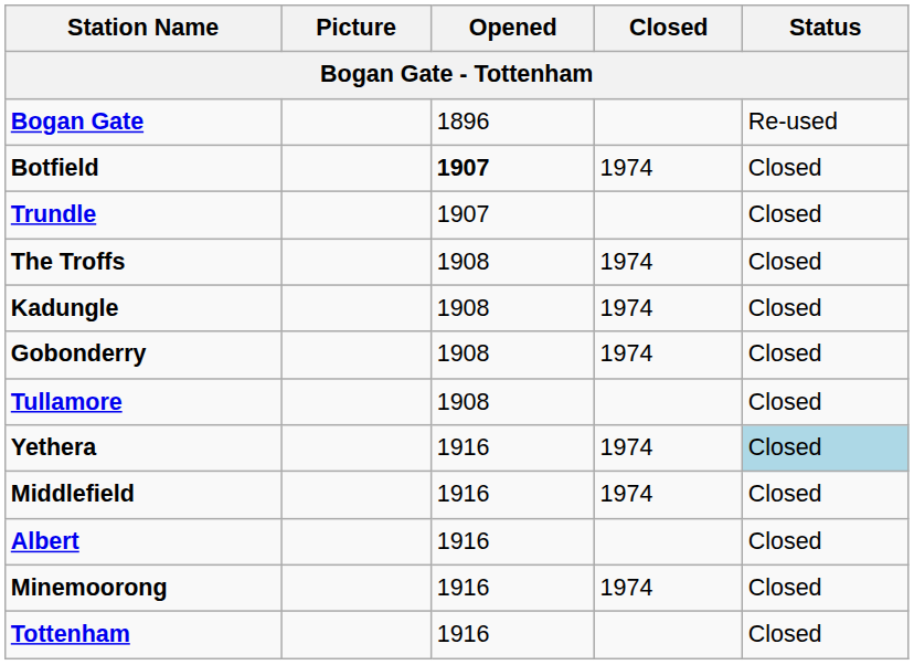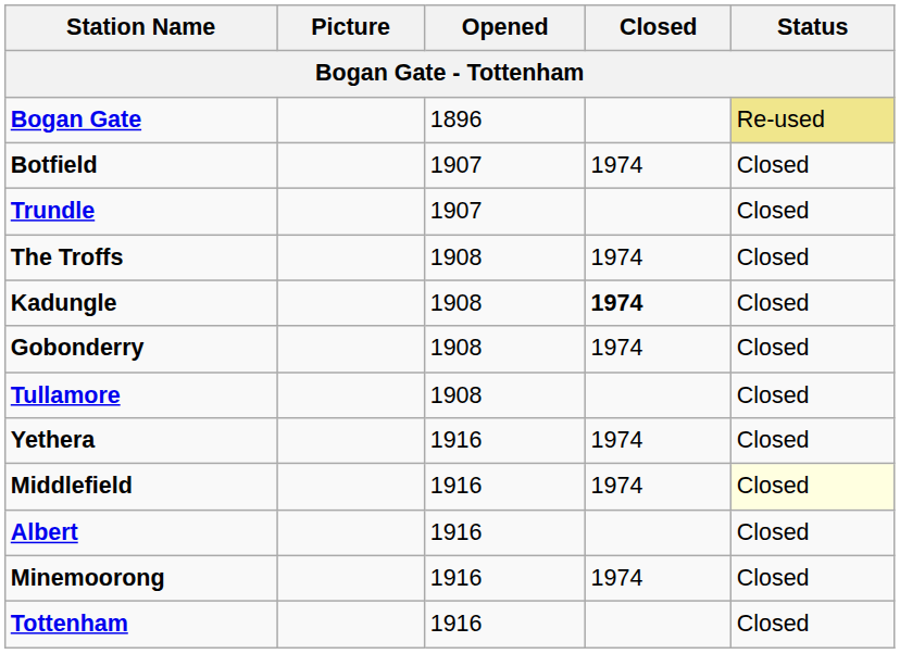Bogan Gate | Status: no background -> khaki background
Botfield | Opened: bold -> normal
Kadungle | Closed: normal -> bold
Yethera | Status: lightblue background -> no background
Middlefield | Status: no background -> lightyellow background
